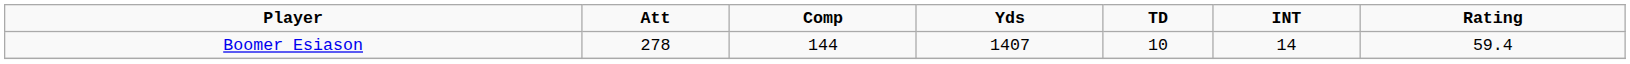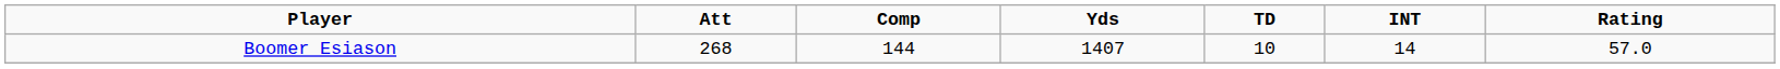Boomer Esiason | Att: 278 -> 268
Boomer Esiason | Rating: 59.4 -> 57.0
